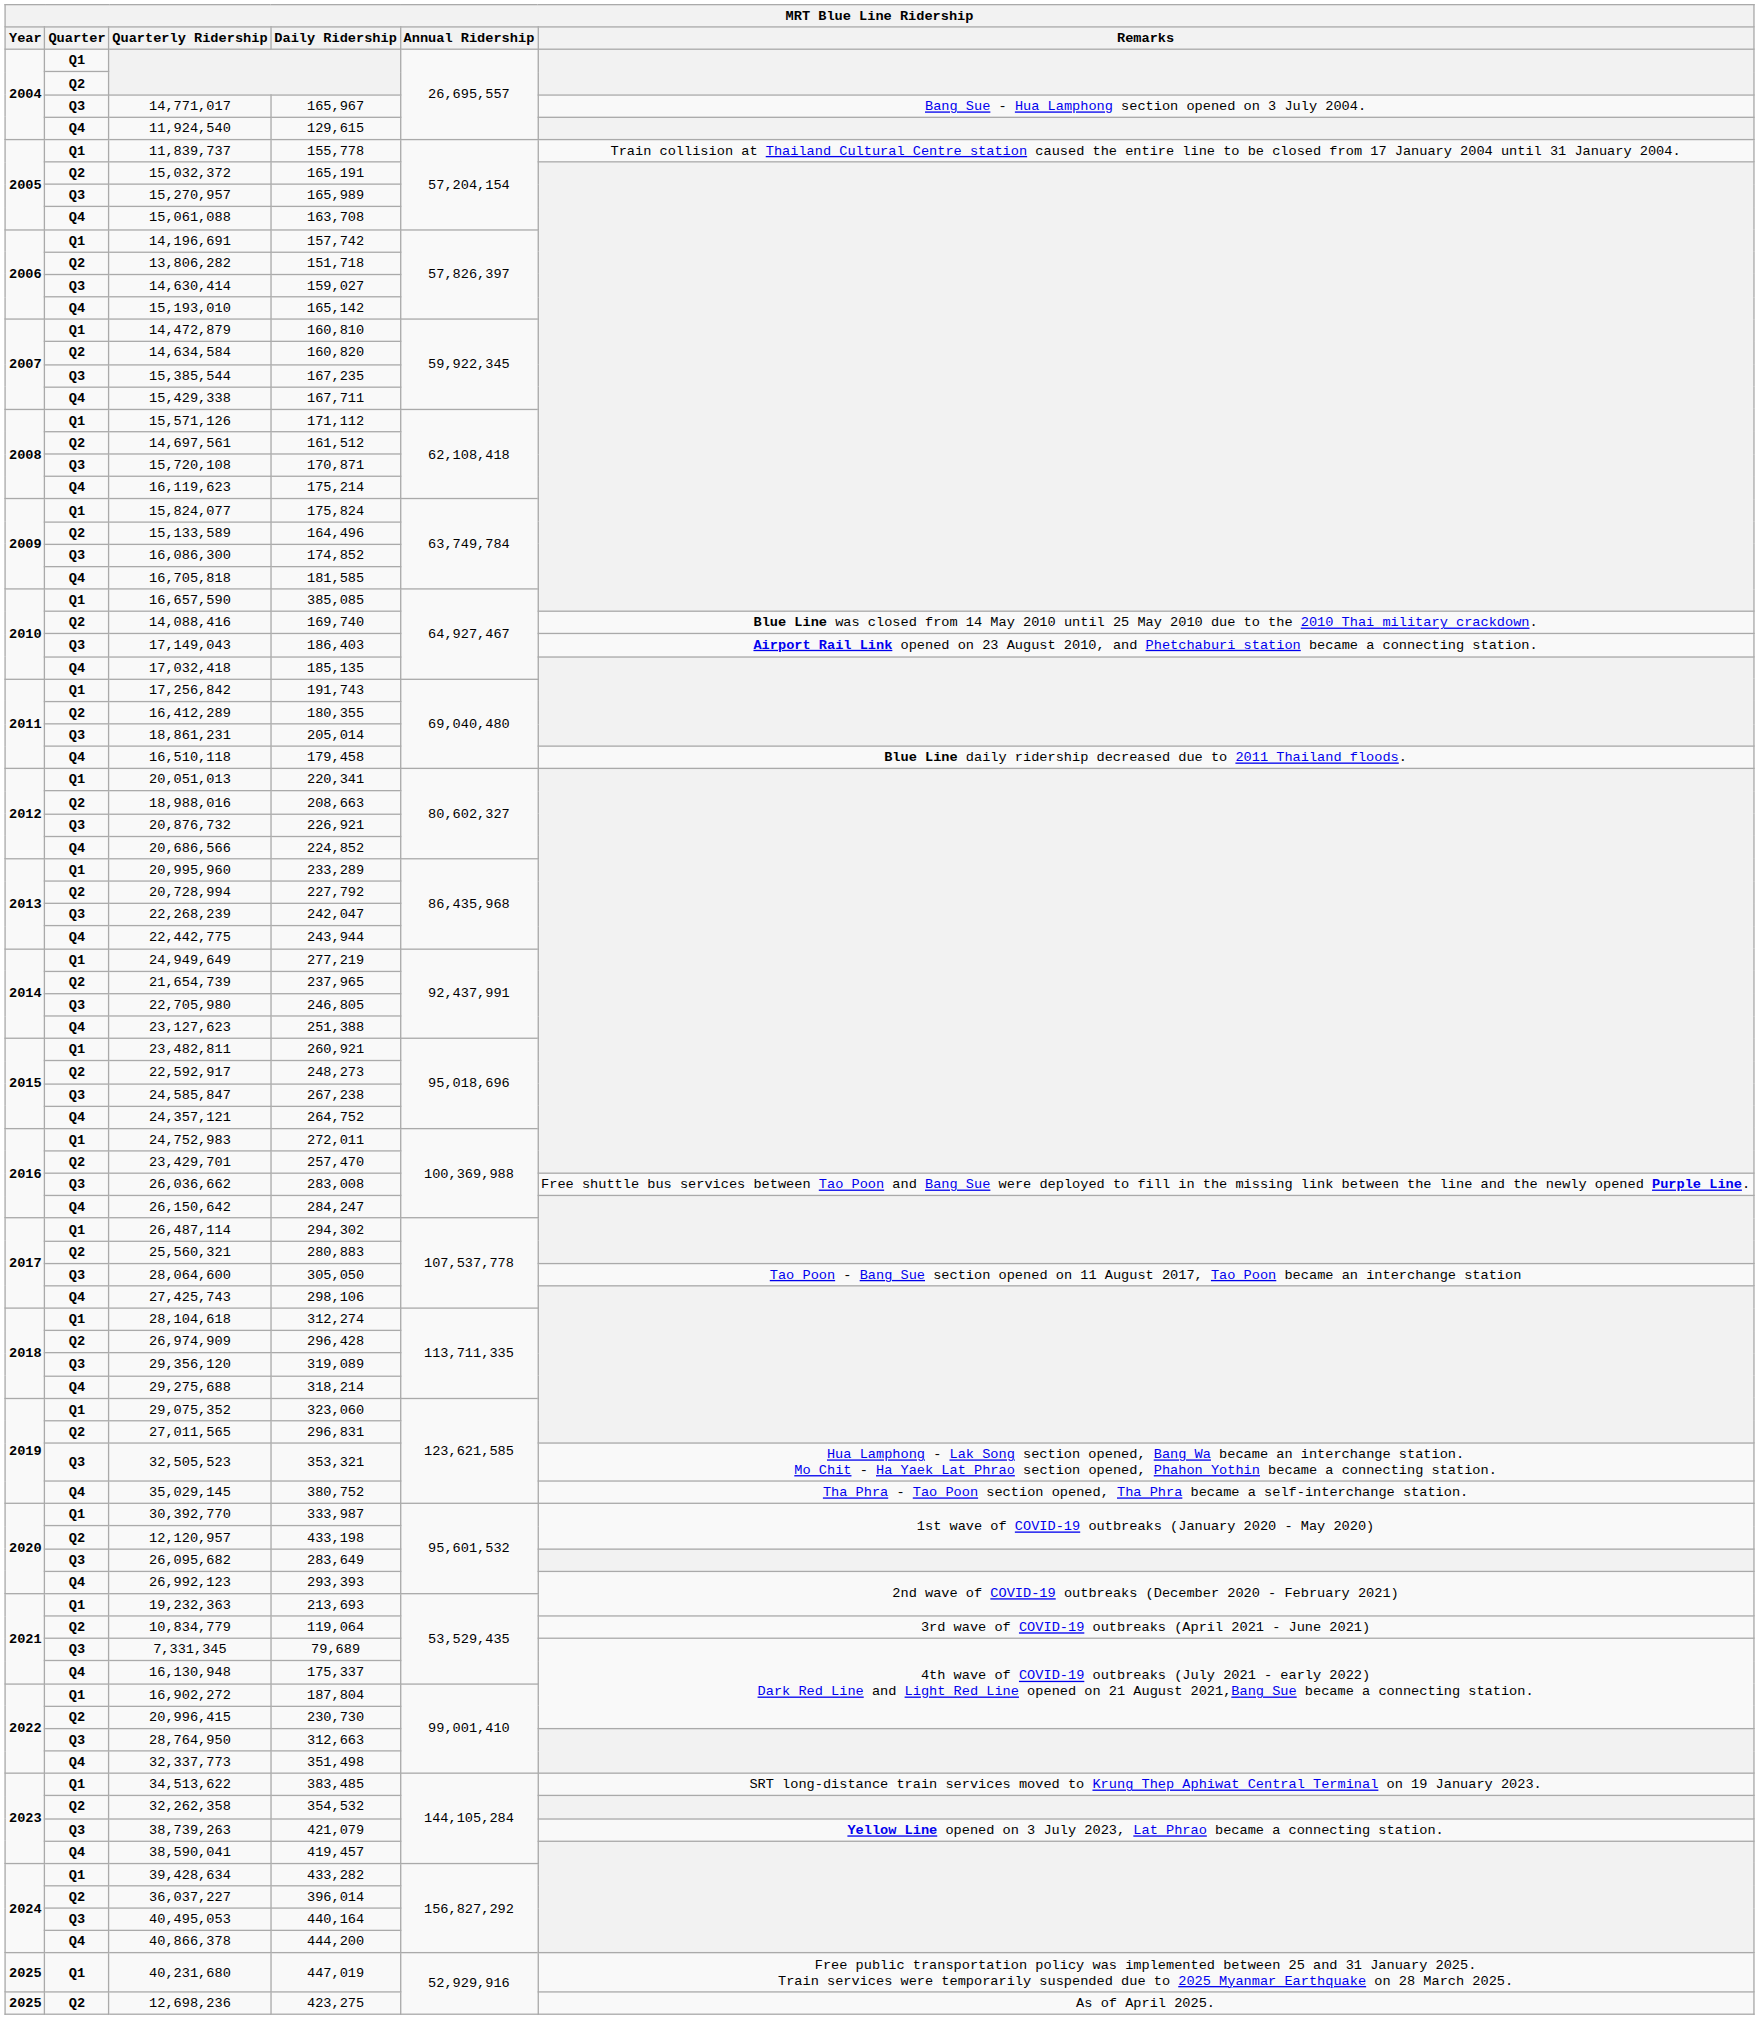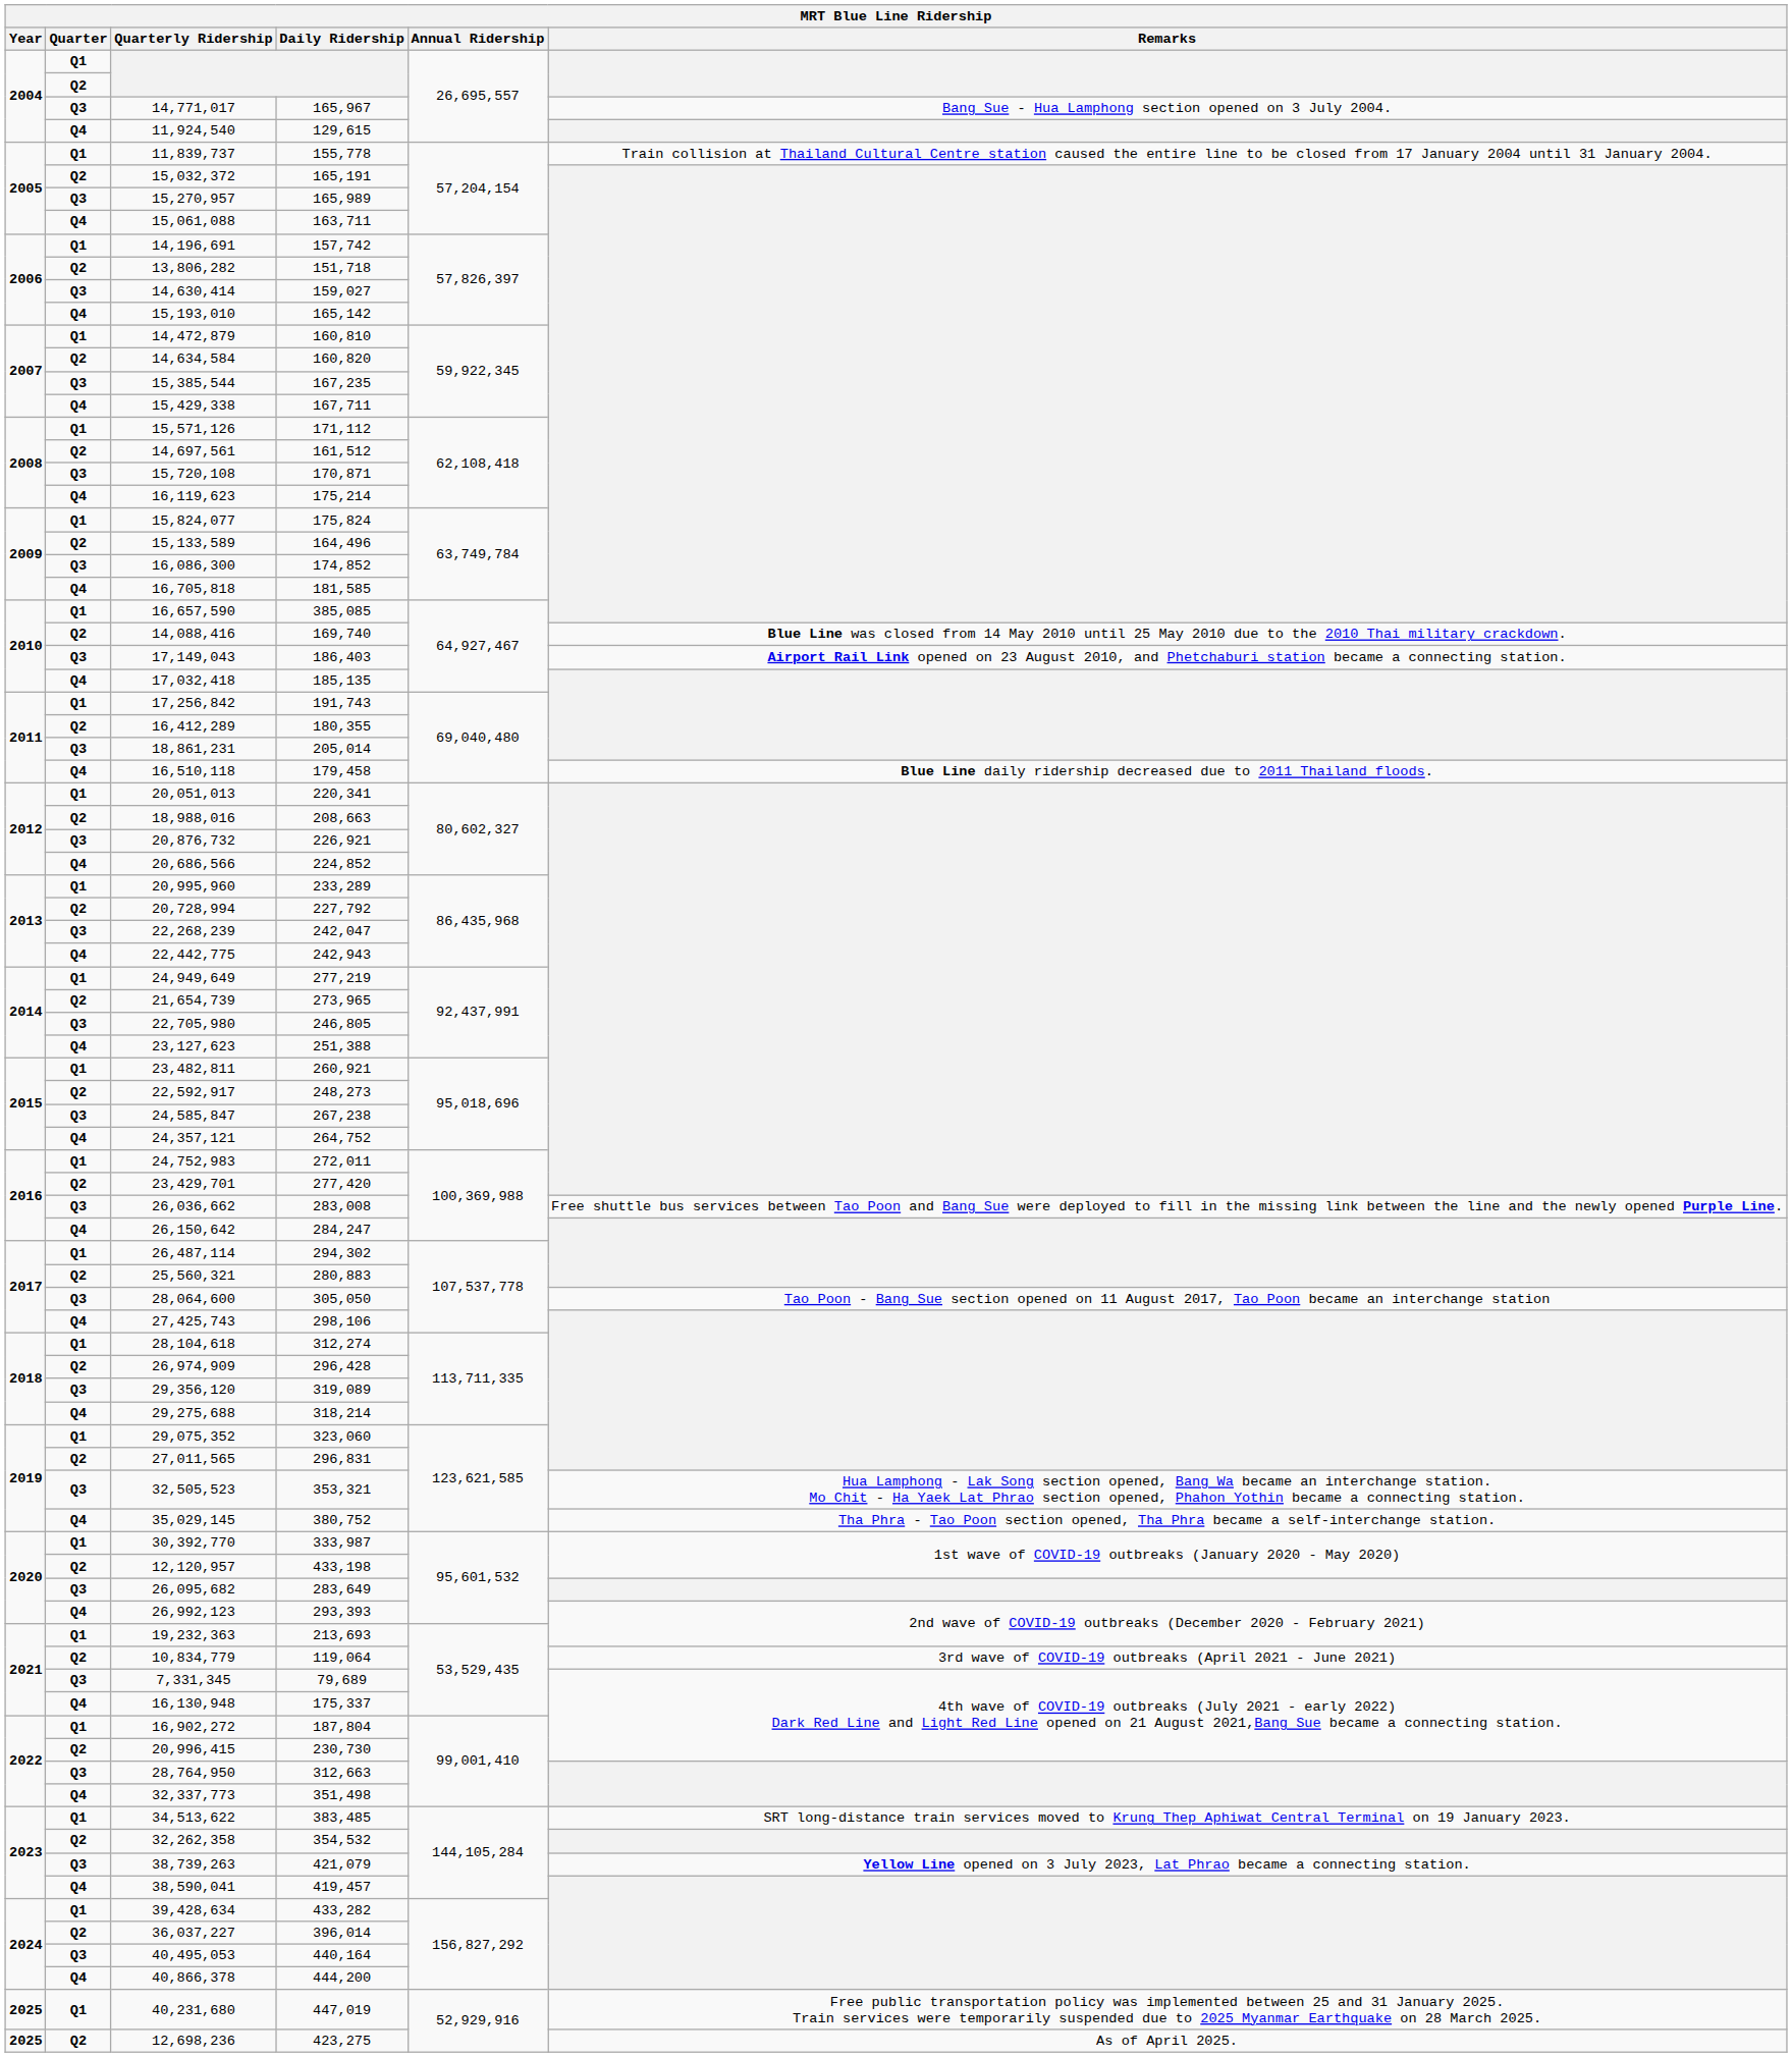15,061,088 | Daily Ridership: 163,708 -> 163,711
22,442,775 | Daily Ridership: 243,944 -> 242,943
21,654,739 | Daily Ridership: 237,965 -> 273,965
23,429,701 | Daily Ridership: 257,470 -> 277,420
